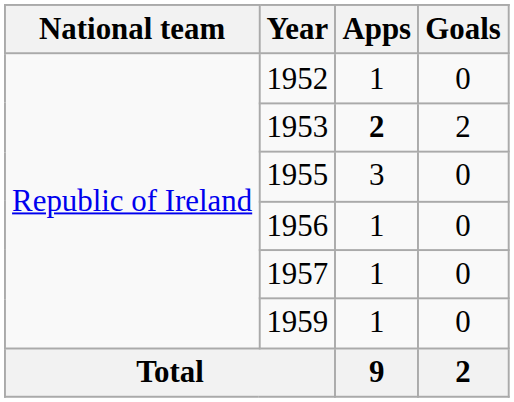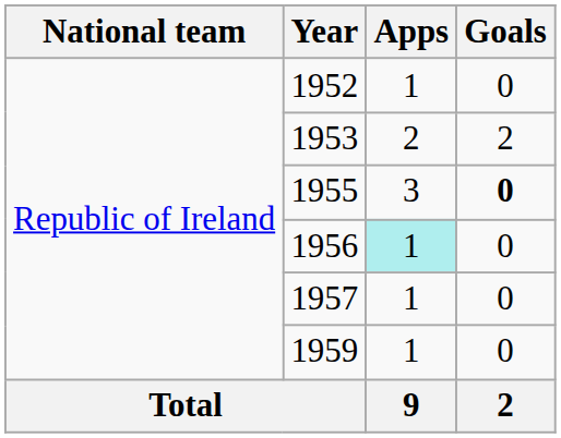1953 | Apps: bold -> normal
1955 | Goals: normal -> bold
1956 | Apps: no background -> paleturquoise background
